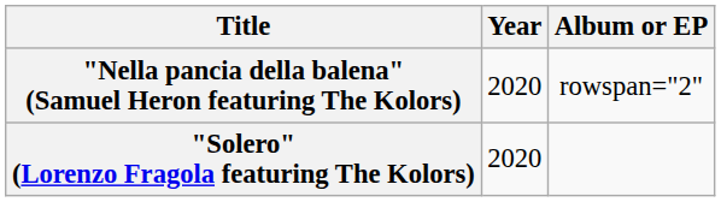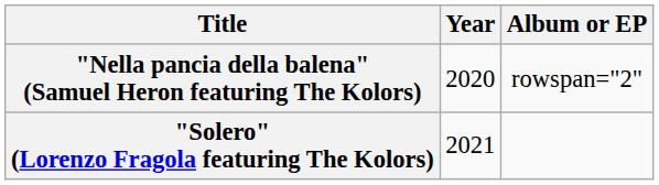"Solero" (Lorenzo Fragola featuring The Kolors) | Year: 2020 -> 2021
